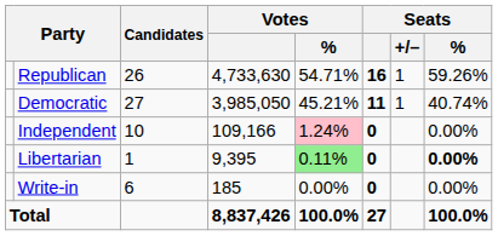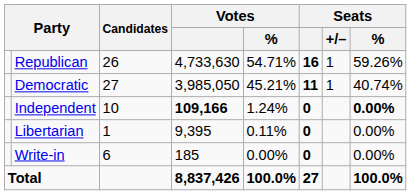Independent | Votes: normal -> bold
Independent | Votes / %: pink background -> no background
Independent | Seats / %: normal -> bold
Libertarian | Votes / %: lightgreen background -> no background
Libertarian | Seats / %: bold -> normal
